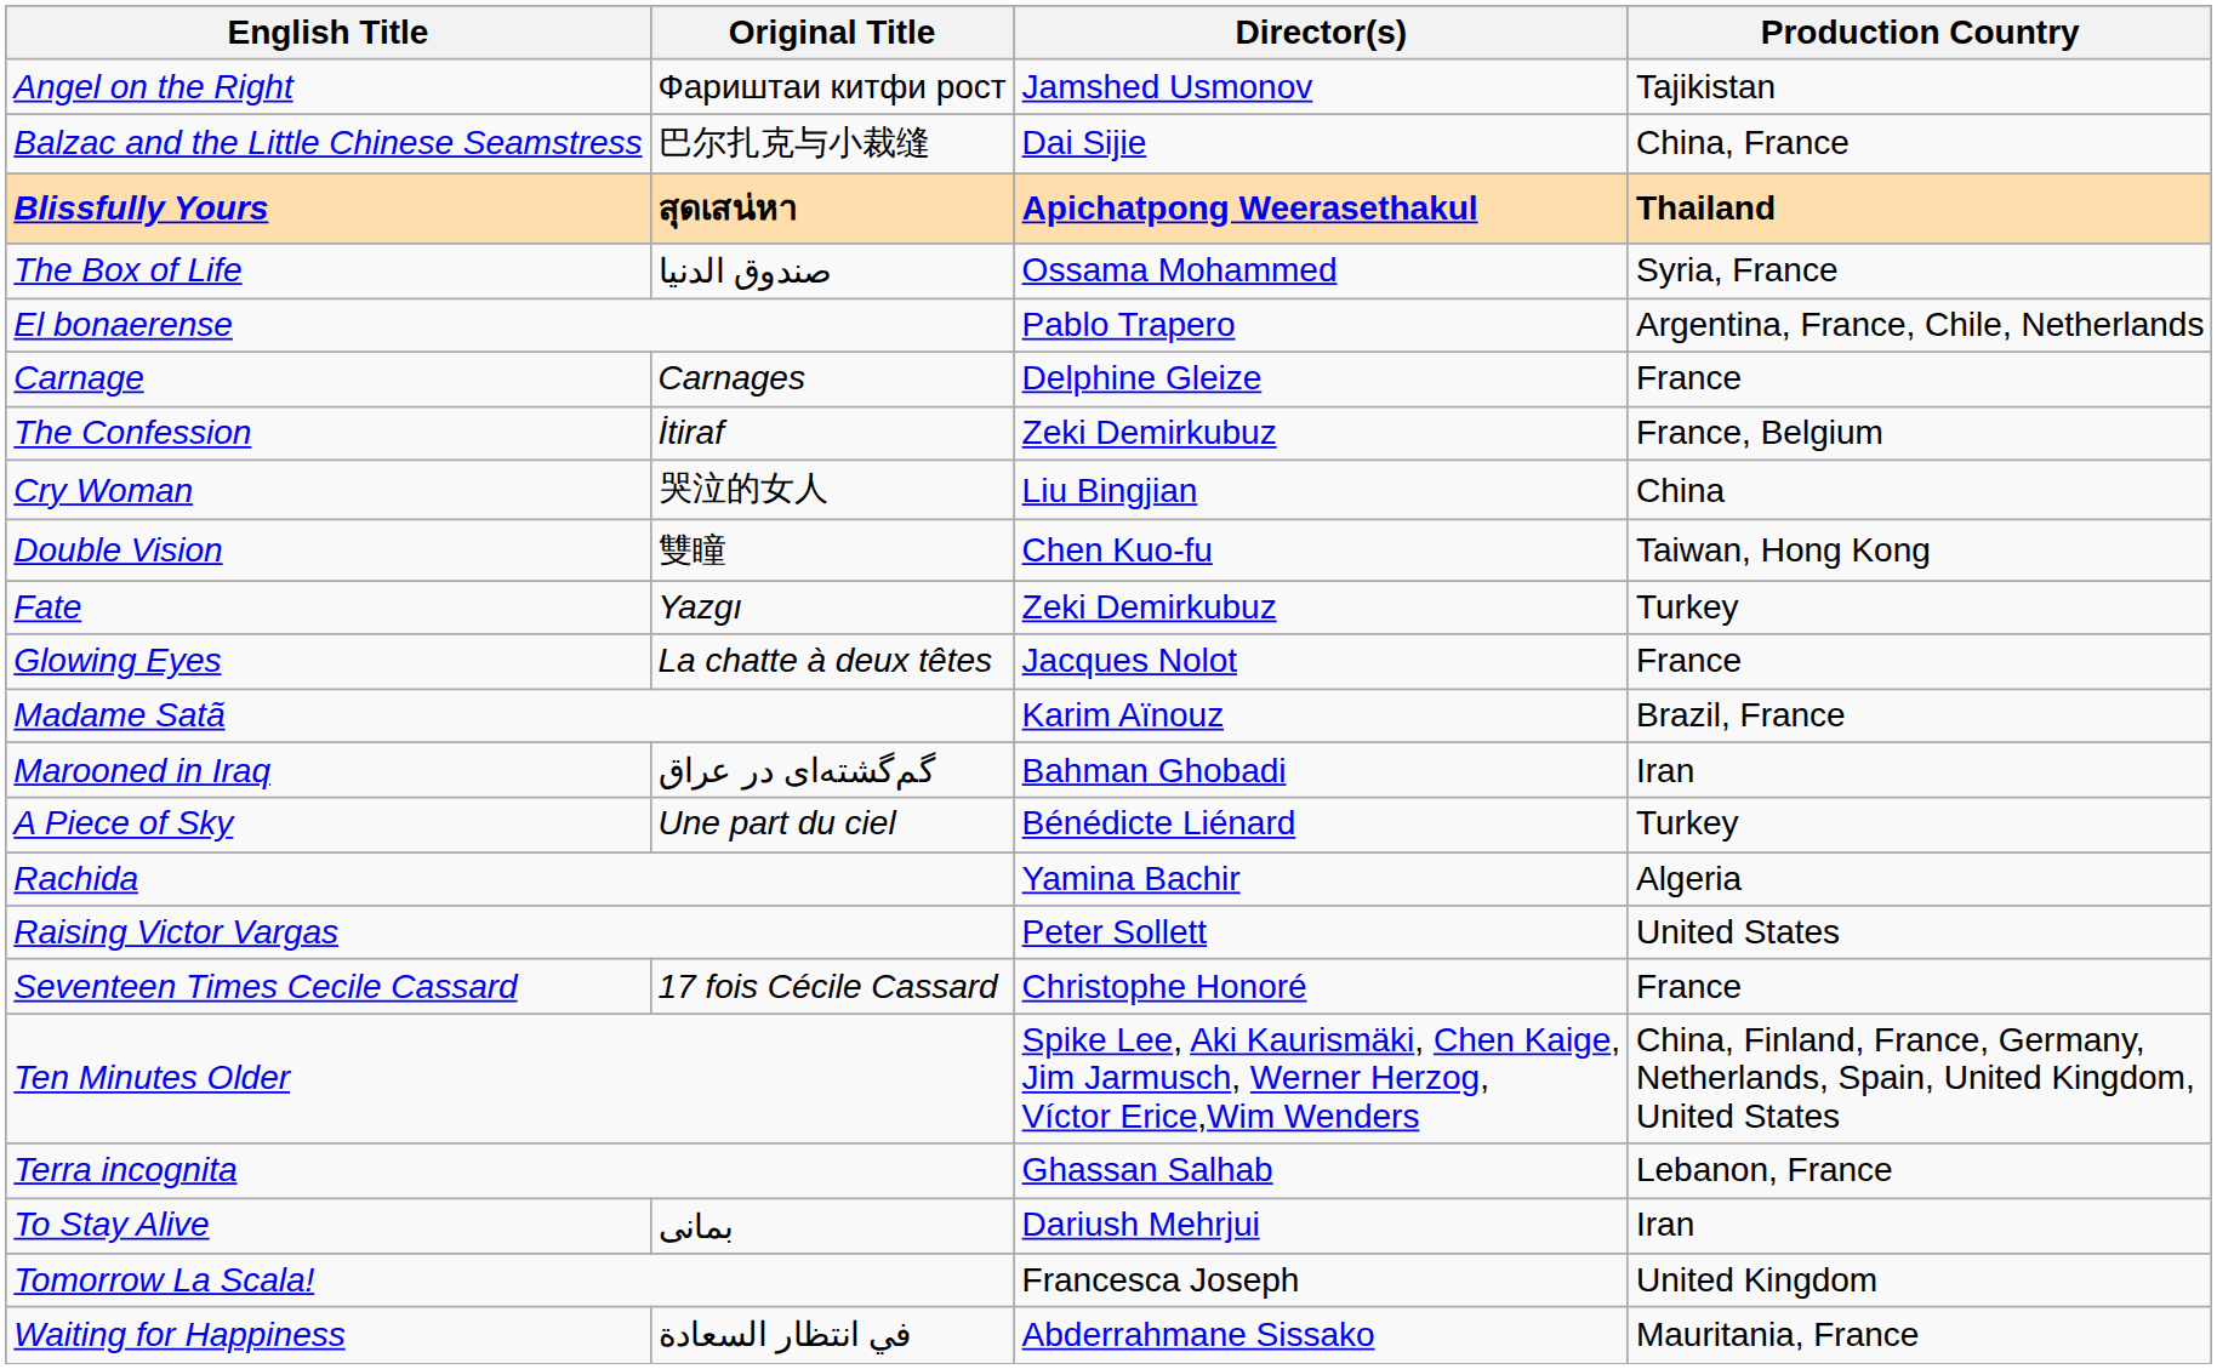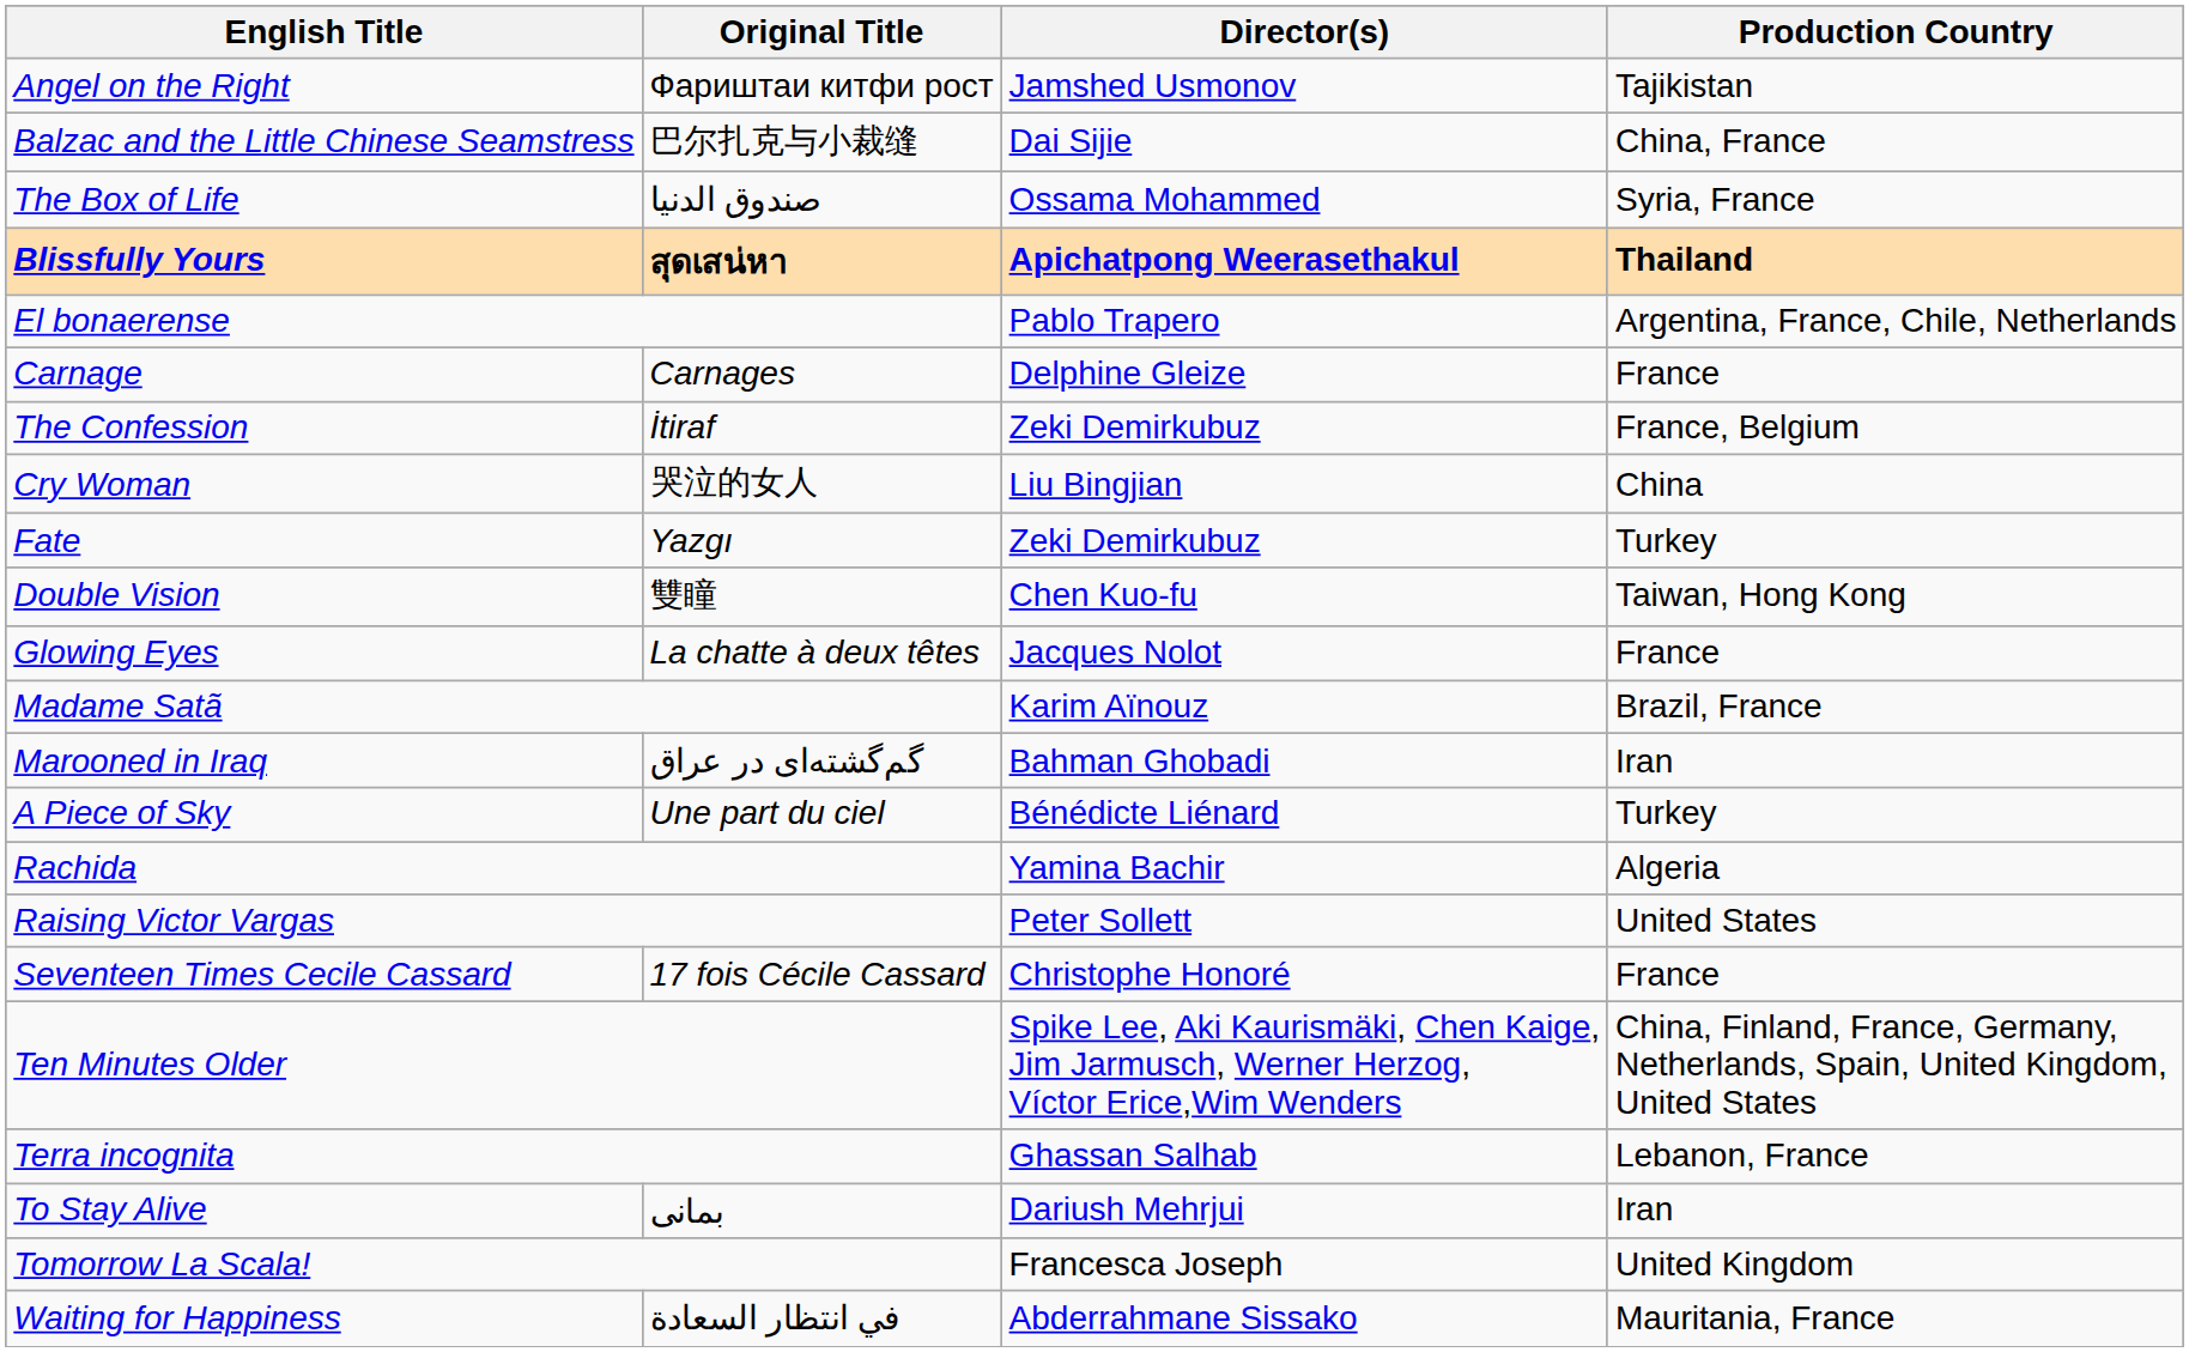rows swapped: Blissfully Yours <-> The Box of Life
rows swapped: Double Vision <-> Fate
